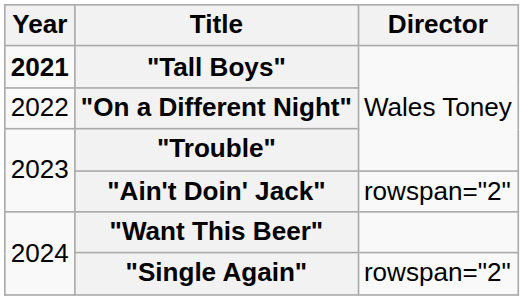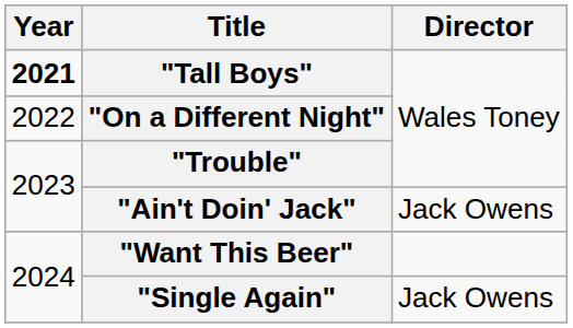"Ain't Doin' Jack" | Director: rowspan="2" -> Jack Owens
"Single Again" | Director: rowspan="2" -> Jack Owens
